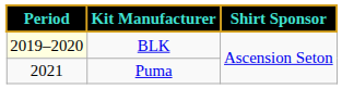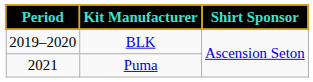BLK | Period: lightyellow background -> no background
